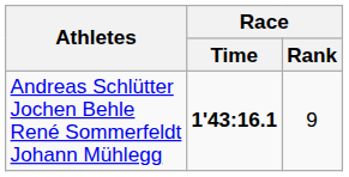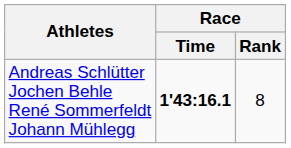row 3 | Race / Rank: 9 -> 8
